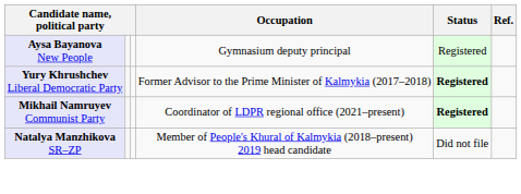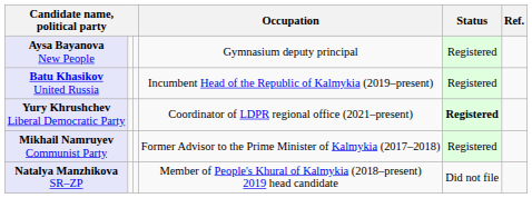+ row: Batu Khasikov United Russia | Incumbent Head of the Republic of Kalmykia (2019–present) | Registered
Yury Khrushchev Liberal Democratic Party | Occupation: Former Advisor to the Prime Minister of Kalmykia (2017–2018) -> Coordinator of LDPR regional office (2021–present)
Mikhail Namruyev Communist Party | Occupation: Coordinator of LDPR regional office (2021–present) -> Former Advisor to the Prime Minister of Kalmykia (2017–2018)
Mikhail Namruyev Communist Party | Status: bold -> normal
